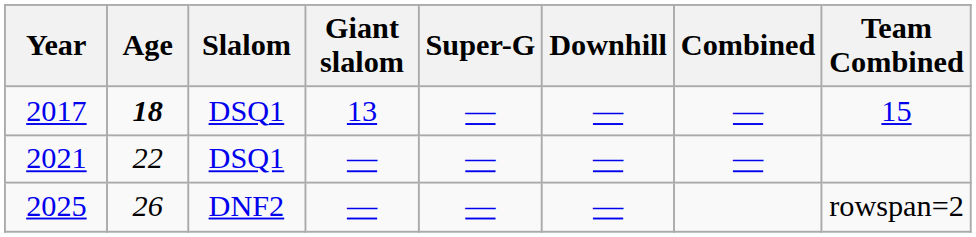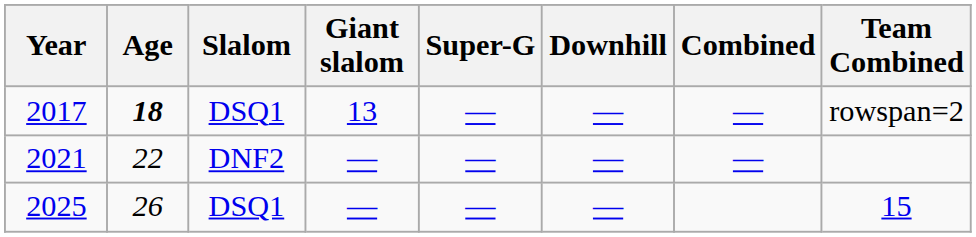2017 | Team Combined: 15 -> rowspan=2
2021 | Slalom: DSQ1 -> DNF2
2025 | Slalom: DNF2 -> DSQ1
2025 | Team Combined: rowspan=2 -> 15
